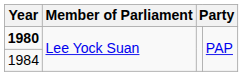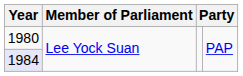1980 | Year: bold -> normal
1984 | Year: no background -> lavender background
